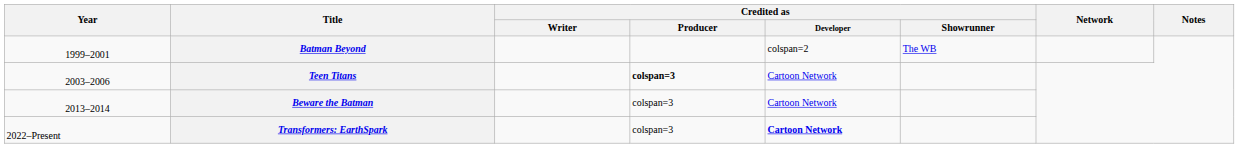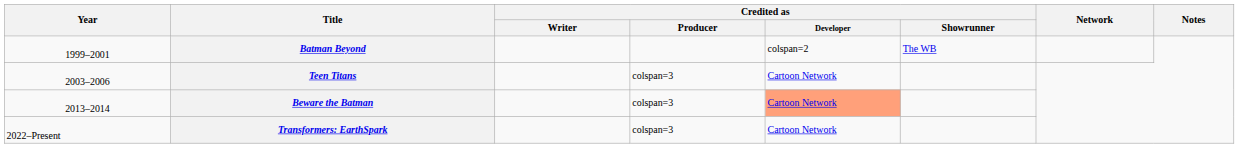Teen Titans | Credited as / Producer: bold -> normal
Beware the Batman | Credited as / Developer: no background -> lightsalmon background
Transformers: EarthSpark | Credited as / Developer: bold -> normal
